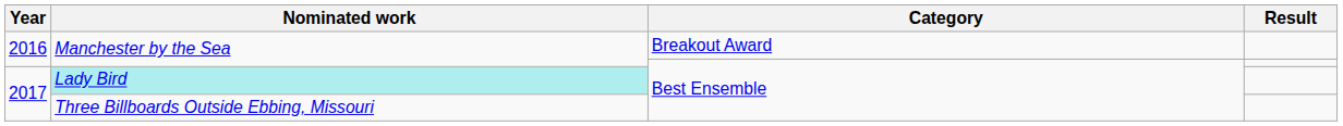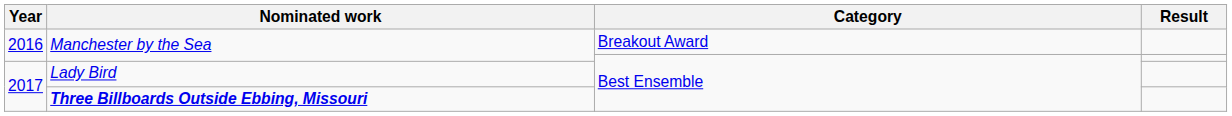Lady Bird | Nominated work: paleturquoise background -> no background
Three Billboards Outside Ebbing, Missouri | Nominated work: normal -> bold
